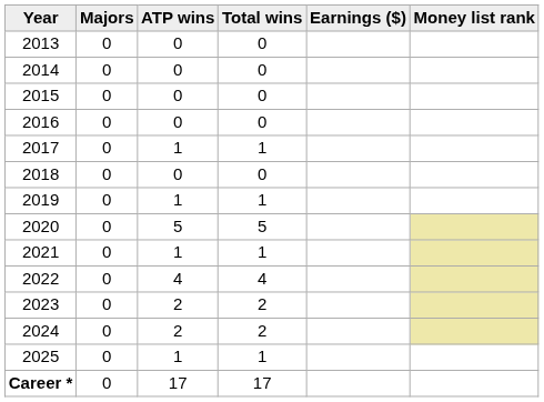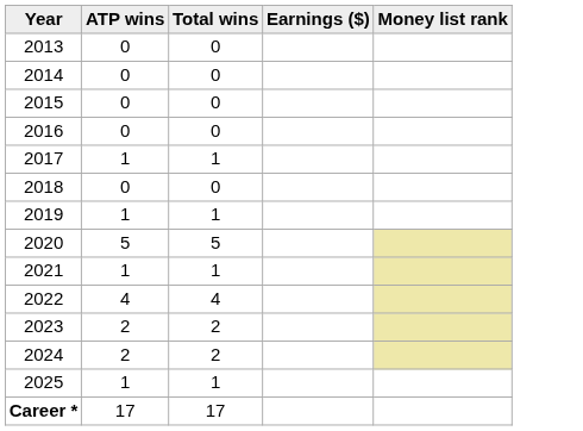- column: Majors | 0 | 0 | 0 | 0 | 0 | 0 | 0 | 0 | 0 | 0 | 0 | 0 | 0 | 0
